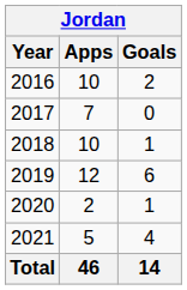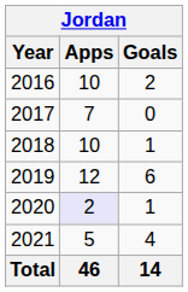2020 | Apps: no background -> lavender background
